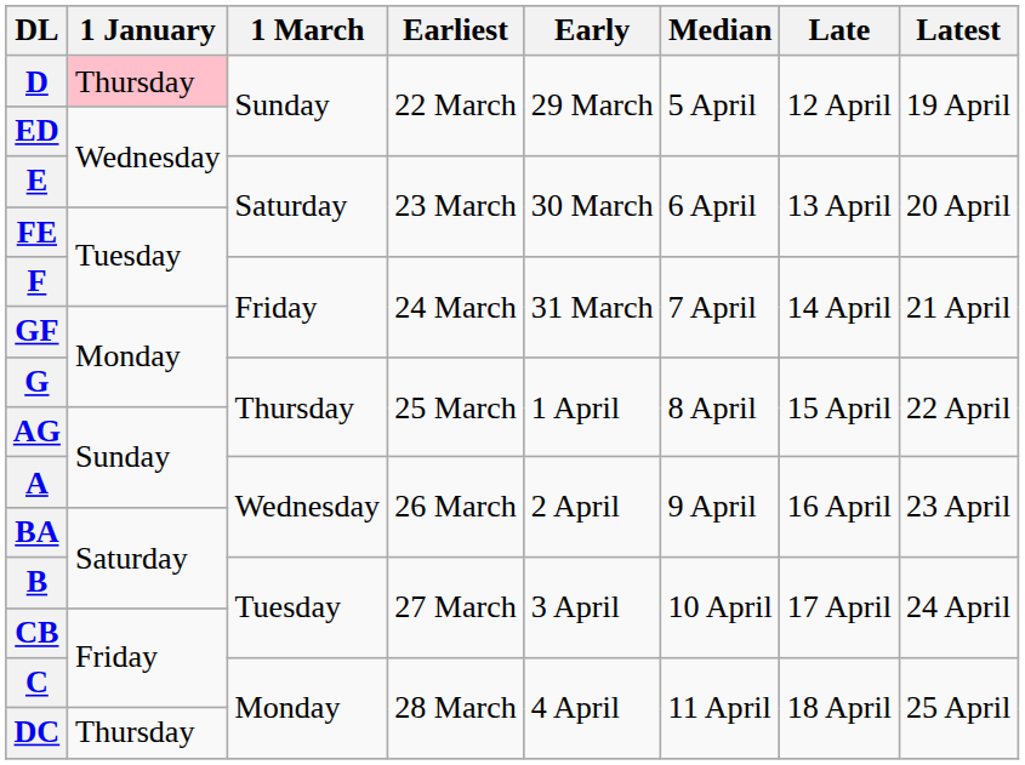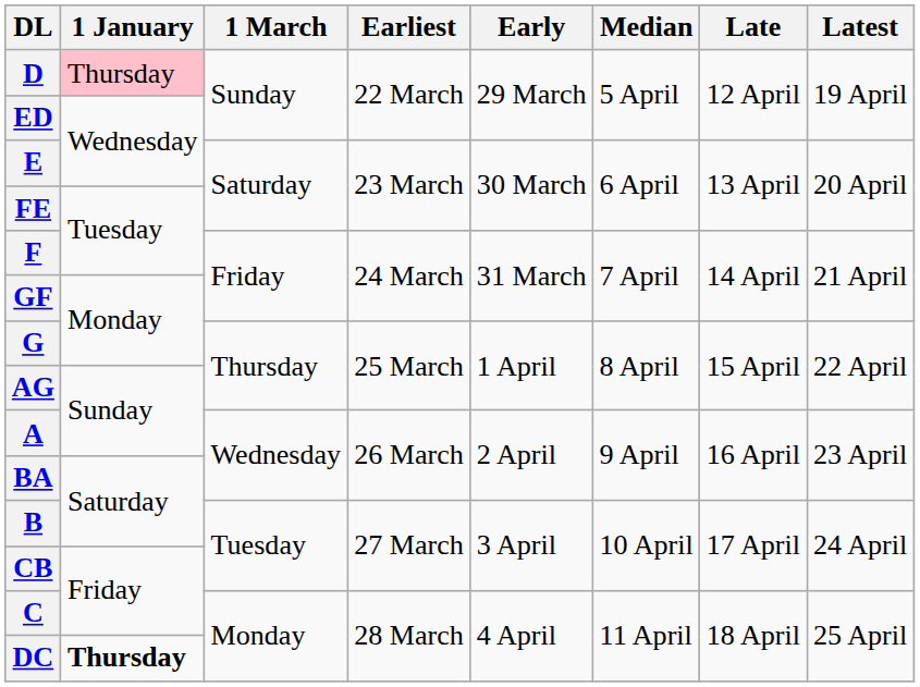DC | 1 January: normal -> bold
